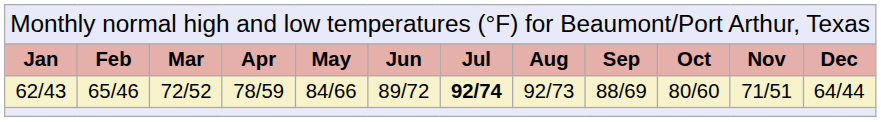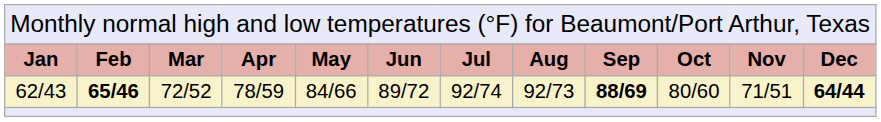62/43 | column 2: normal -> bold
62/43 | column 7: bold -> normal
62/43 | column 9: normal -> bold
62/43 | column 12: normal -> bold
